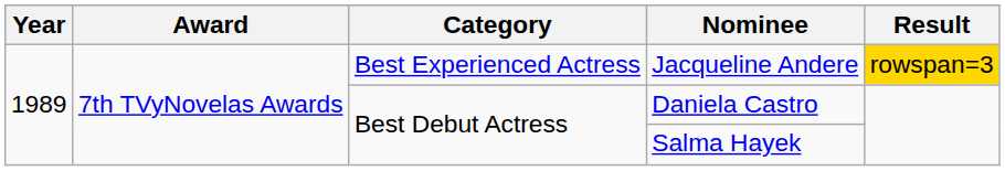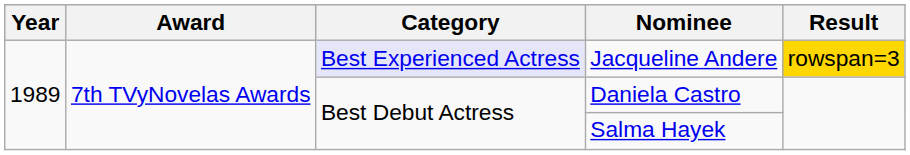Jacqueline Andere | Category: no background -> lavender background
